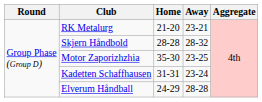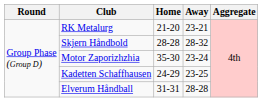Motor Zaporizhzhia | Away: 23-25 -> 23-24
Kadetten Schaffhausen | Home: 31-31 -> 24-29
Kadetten Schaffhausen | Away: 23-24 -> 23-25
Elverum Håndball | Home: 24-29 -> 31-31
